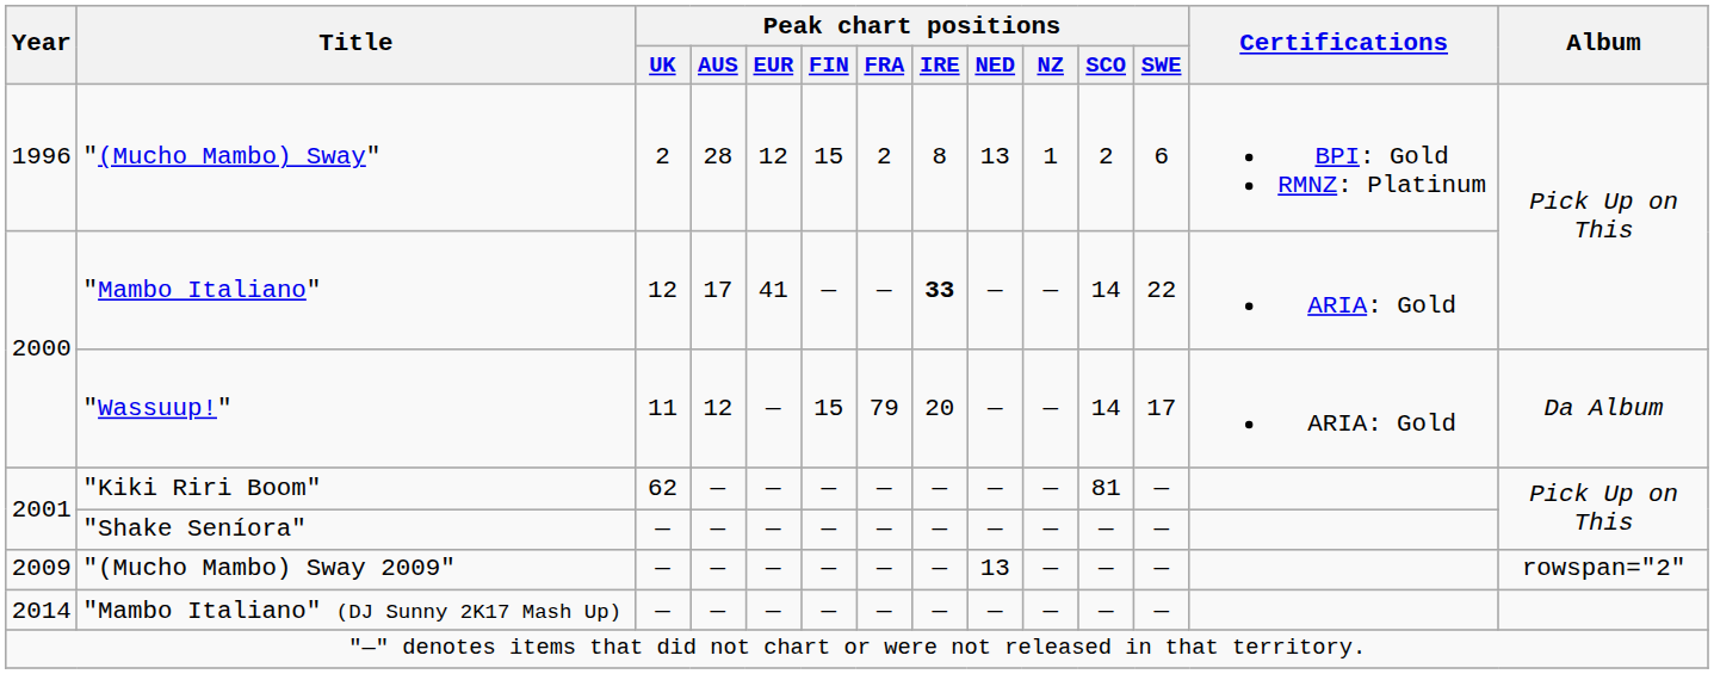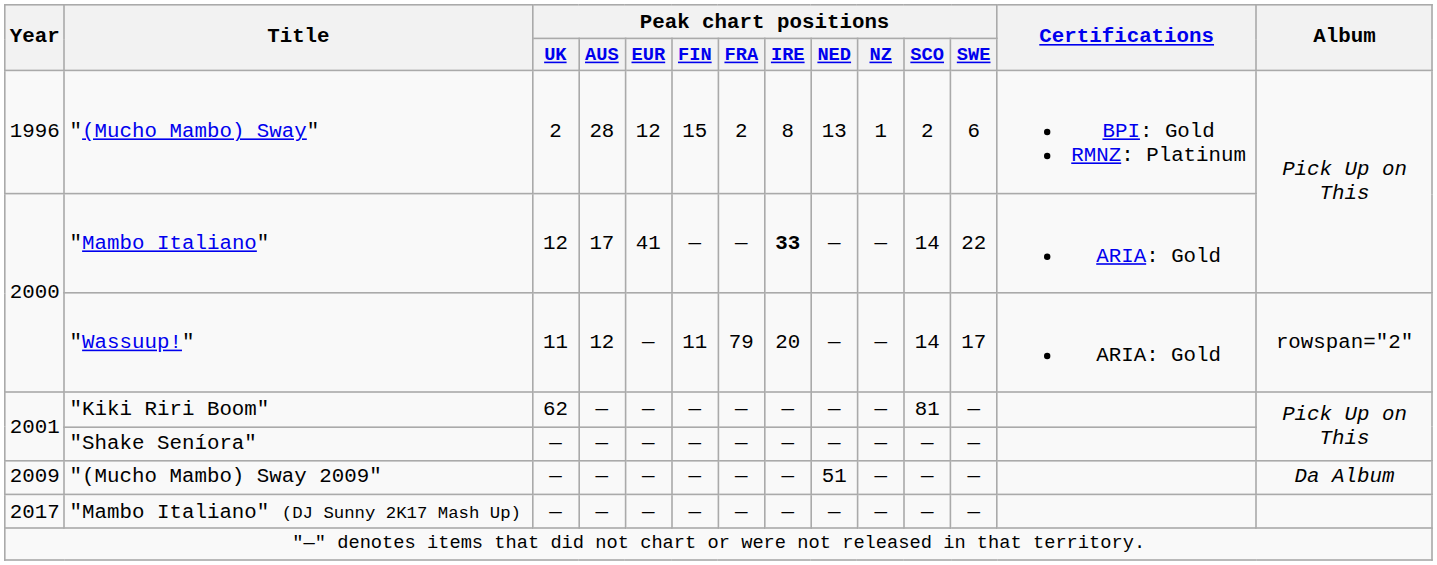"Wassuup!" | Peak chart positions / FIN: 15 -> 11
"Wassuup!" | Album: Da Album -> rowspan="2"
"(Mucho Mambo) Sway 2009" | Peak chart positions / NED: 13 -> 51
"(Mucho Mambo) Sway 2009" | Album: rowspan="2" -> Da Album
"Mambo Italiano" (DJ Sunny 2K17 Mash Up) | Year: 2014 -> 2017
